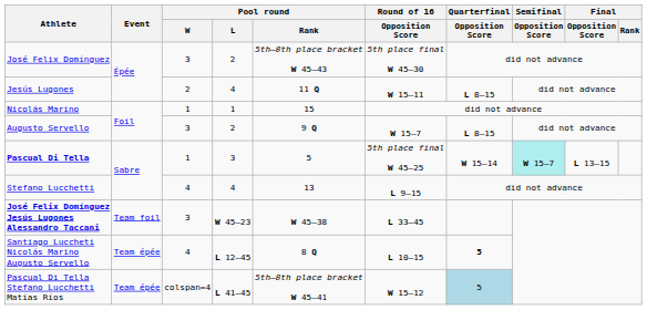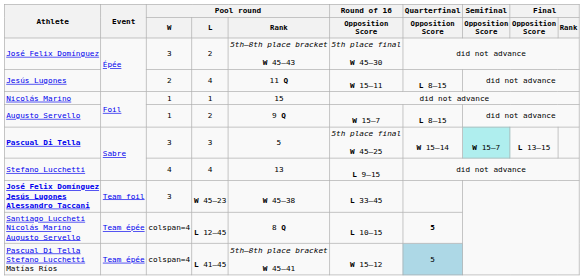Augusto Servello | Pool round / W: 3 -> 1
Pascual Di Tella | Pool round / W: 1 -> 3
Santiago Luccheti Nicolás Marino Augusto Servello | Pool round / W: 4 -> colspan=4
